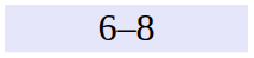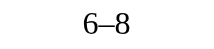row 1 | column 1: lavender background -> no background
